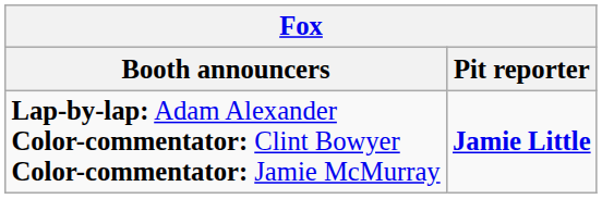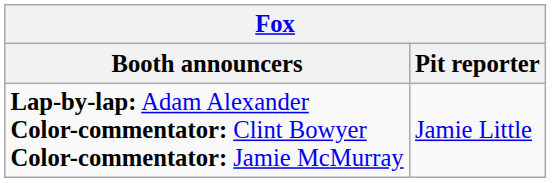row 3 | Pit reporter: bold -> normal
